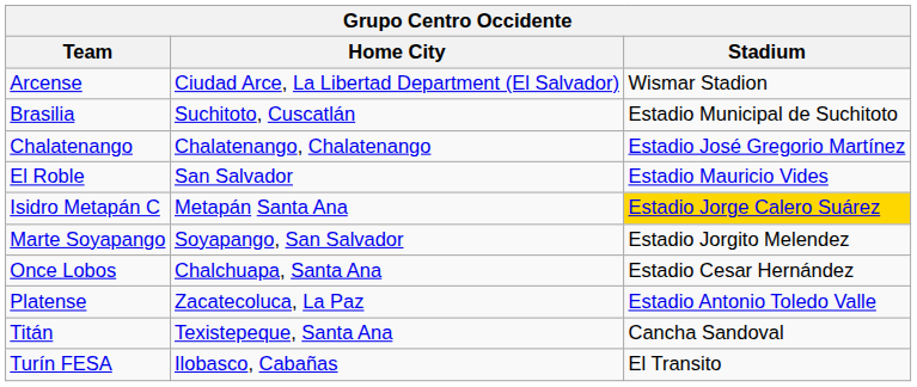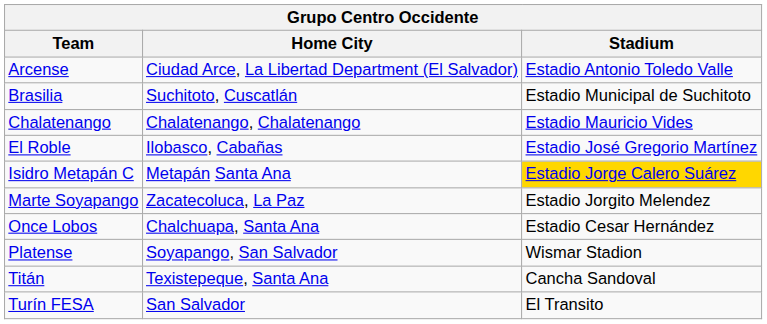Arcense | Stadium: Wismar Stadion -> Estadio Antonio Toledo Valle
Chalatenango | Stadium: Estadio José Gregorio Martínez -> Estadio Mauricio Vides
El Roble | Home City: San Salvador -> Ilobasco, Cabañas
El Roble | Stadium: Estadio Mauricio Vides -> Estadio José Gregorio Martínez
Marte Soyapango | Home City: Soyapango, San Salvador -> Zacatecoluca, La Paz
Platense | Home City: Zacatecoluca, La Paz -> Soyapango, San Salvador
Platense | Stadium: Estadio Antonio Toledo Valle -> Wismar Stadion
Turín FESA | Home City: Ilobasco, Cabañas -> San Salvador
